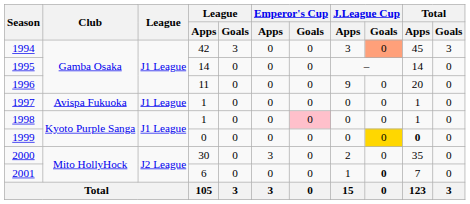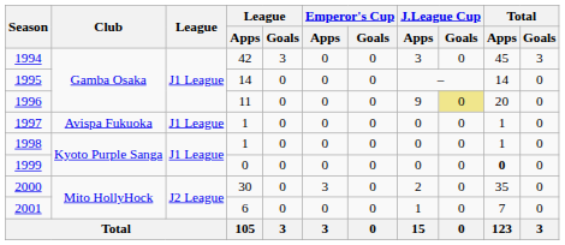1994 | J.League Cup / Goals: lightsalmon background -> no background
1996 | J.League Cup / Goals: no background -> khaki background
1998 | Emperor's Cup / Goals: pink background -> no background
1999 | J.League Cup / Goals: gold background -> no background
2001 | J.League Cup / Goals: bold -> normal
